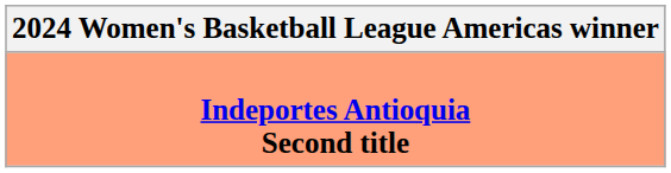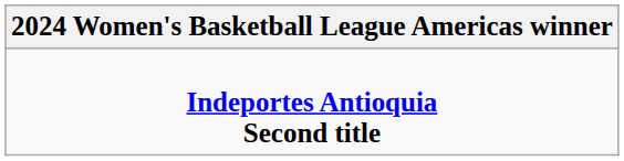row 2 | column 1: lightsalmon background -> no background
